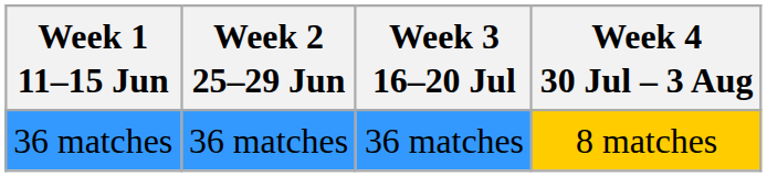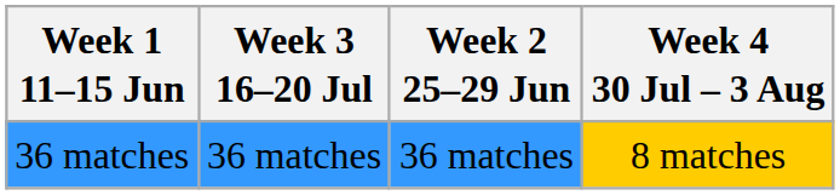columns swapped: Week 2 25–29 Jun <-> Week 3 16–20 Jul
